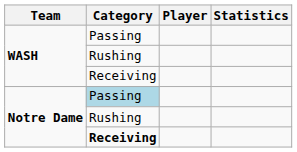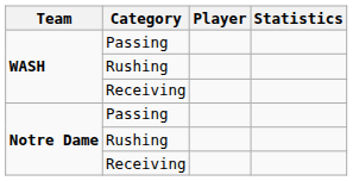Notre Dame / Passing | Category: lightblue background -> no background
Notre Dame / Receiving | Category: bold -> normal
